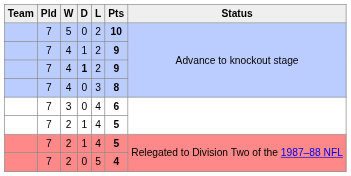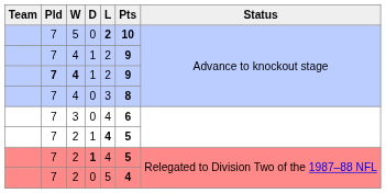row 2 | L: normal -> bold
row 4 | Pld: normal -> bold
row 4 | W: normal -> bold
row 4 | D: bold -> normal
row 7 | L: normal -> bold
row 8 | D: normal -> bold
